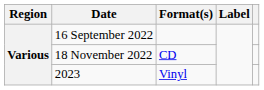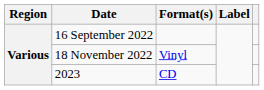18 November 2022 | Format(s): CD -> Vinyl
2023 | Format(s): Vinyl -> CD
